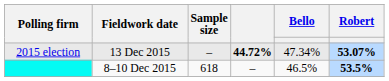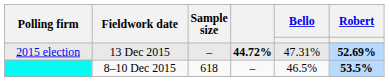2015 election | Bello: 47.34% -> 47.31%
2015 election | Robert: 53.07% -> 52.69%
